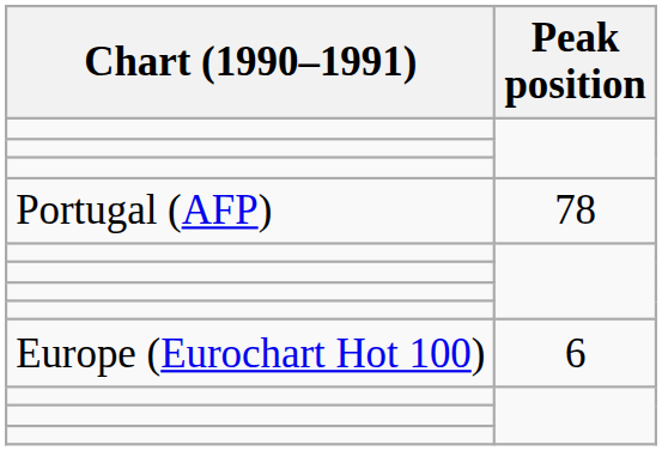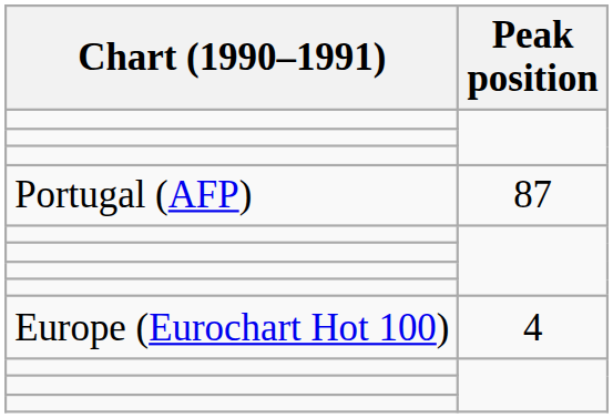row 5 | Peak position: 78 -> 87
row 10 | Peak position: 6 -> 4
